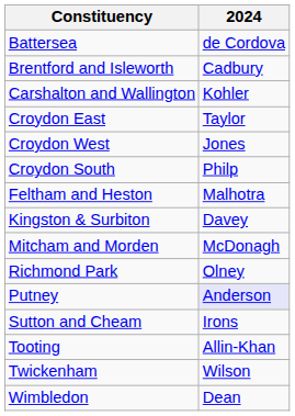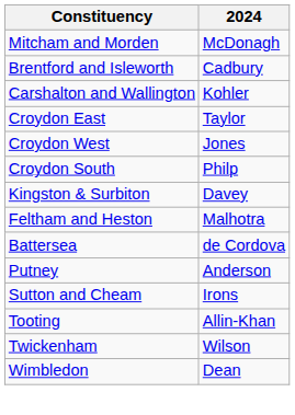rows swapped: Battersea <-> Mitcham and Morden
rows swapped: Feltham and Heston <-> Kingston & Surbiton
- row: Richmond Park | Olney
Putney | 2024: lavender background -> no background
